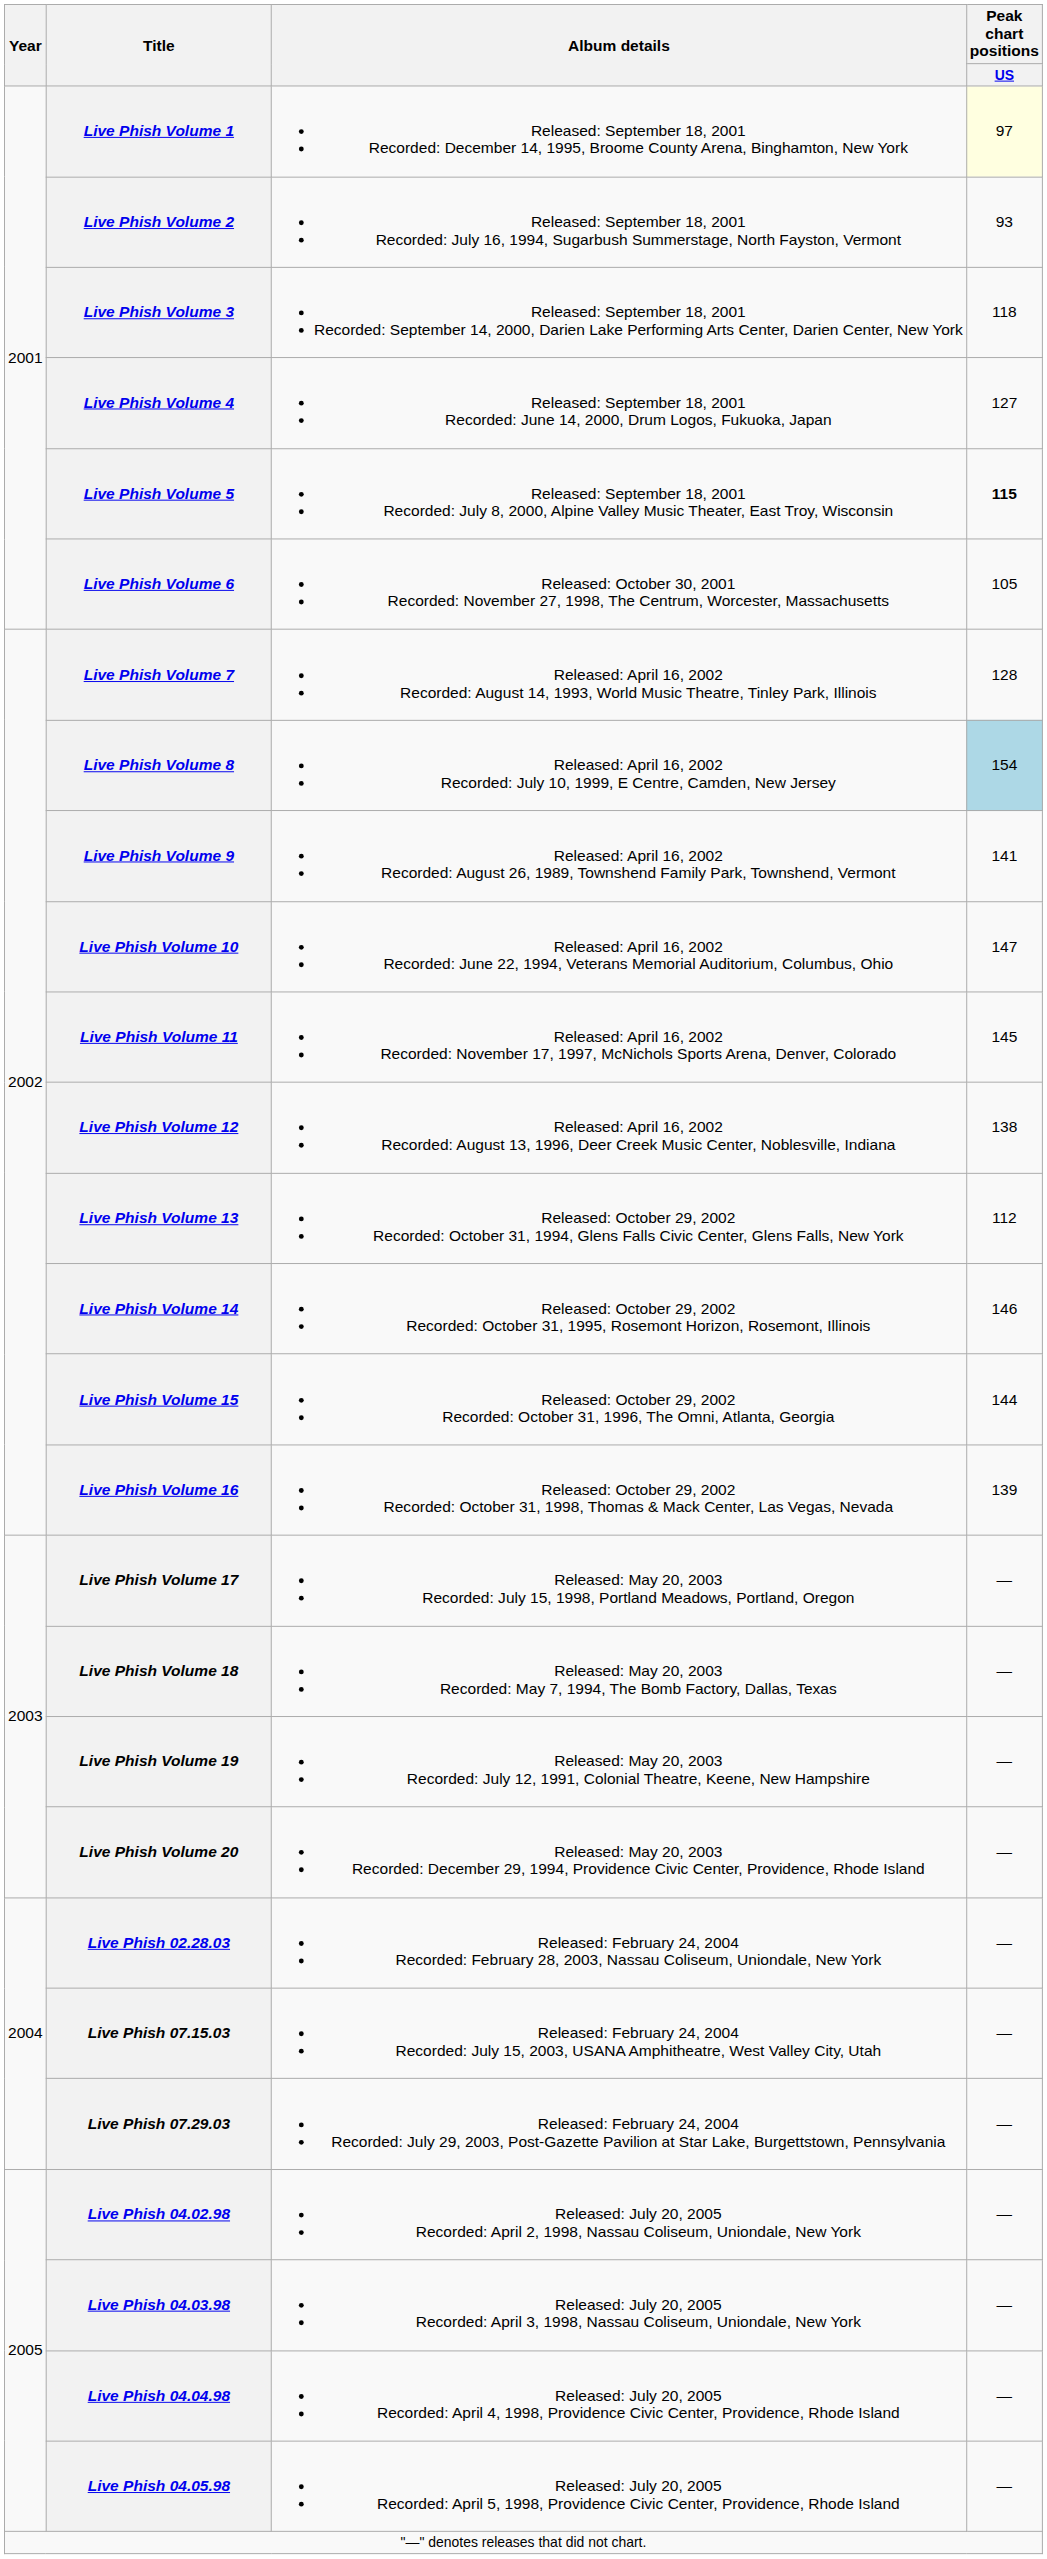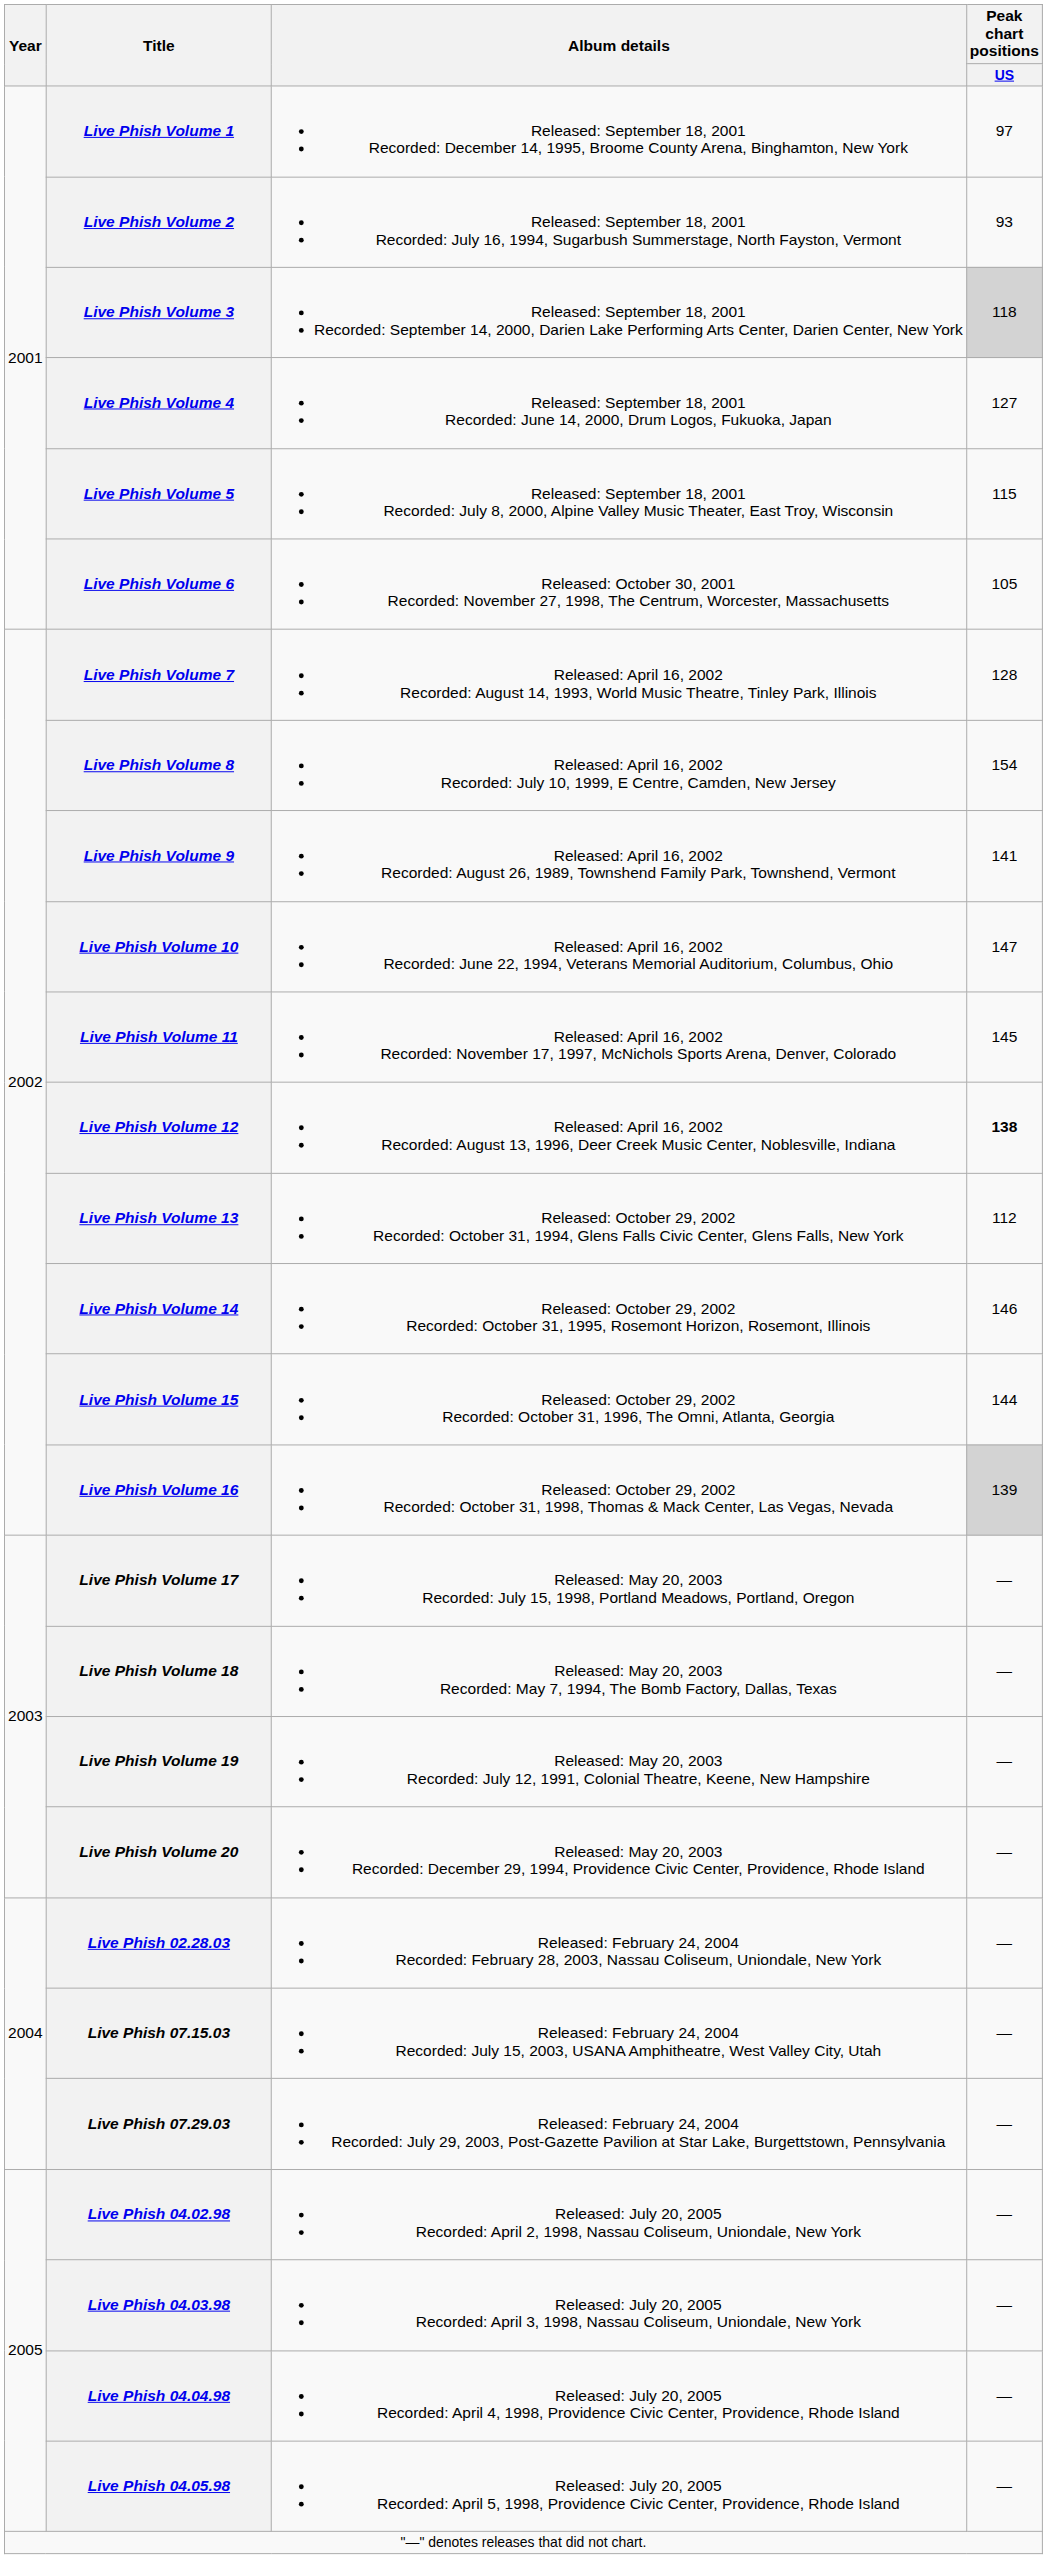Live Phish Volume 1 | Peak chart positions / US: lightyellow background -> no background
Live Phish Volume 3 | Peak chart positions / US: no background -> lightgrey background
Live Phish Volume 5 | Peak chart positions / US: bold -> normal
Live Phish Volume 8 | Peak chart positions / US: lightblue background -> no background
Live Phish Volume 12 | Peak chart positions / US: normal -> bold
Live Phish Volume 16 | Peak chart positions / US: no background -> lightgrey background
